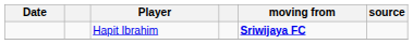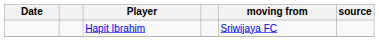Hapit Ibrahim | moving from: bold -> normal
